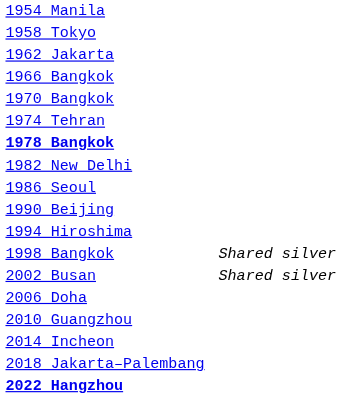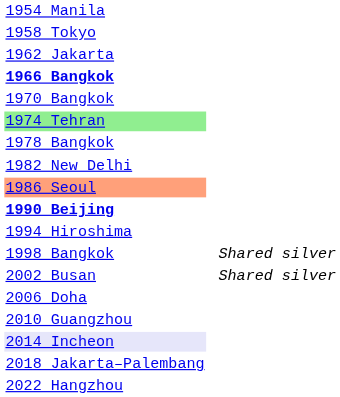1966 Bangkok | column 1: normal -> bold
1974 Tehran | column 1: no background -> lightgreen background
1978 Bangkok | column 1: bold -> normal
1986 Seoul | column 1: no background -> lightsalmon background
1990 Beijing | column 1: normal -> bold
2014 Incheon | column 1: no background -> lavender background
2022 Hangzhou | column 1: bold -> normal
